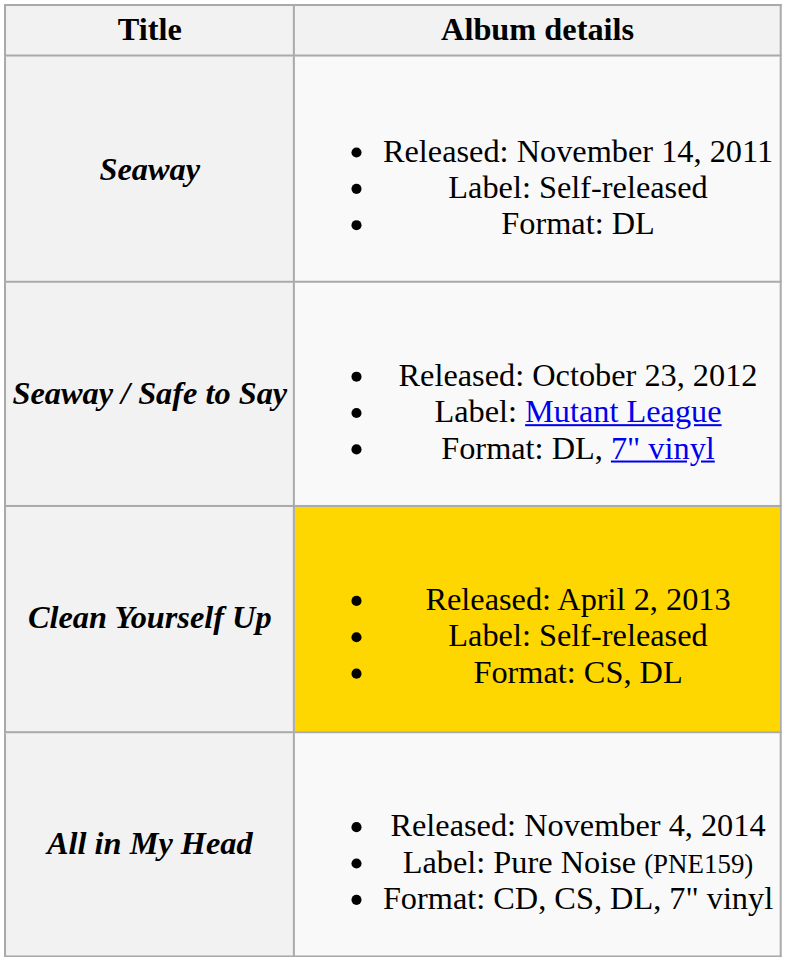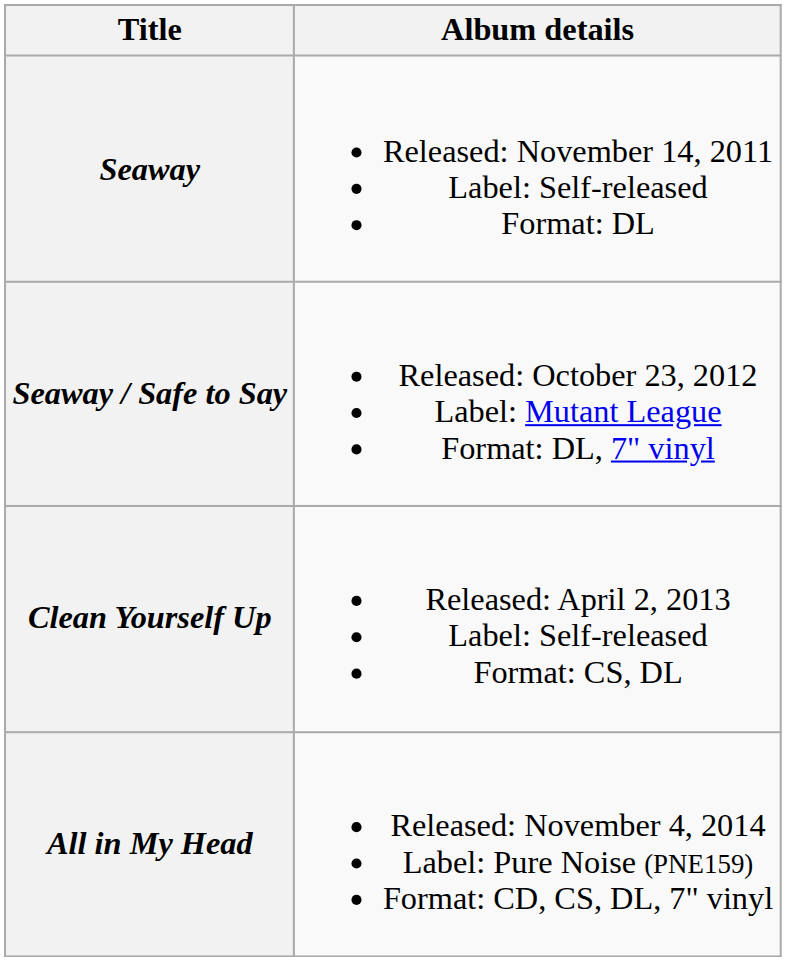Clean Yourself Up | Album details: gold background -> no background
